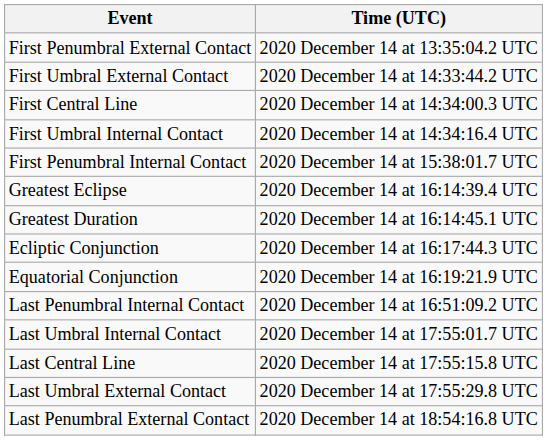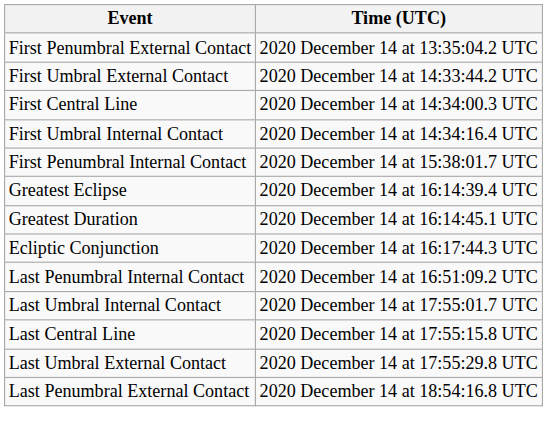- row: Equatorial Conjunction | 2020 December 14 at 16:19:21.9 UTC
